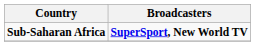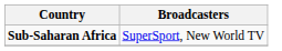Sub-Saharan Africa | Broadcasters: bold -> normal
